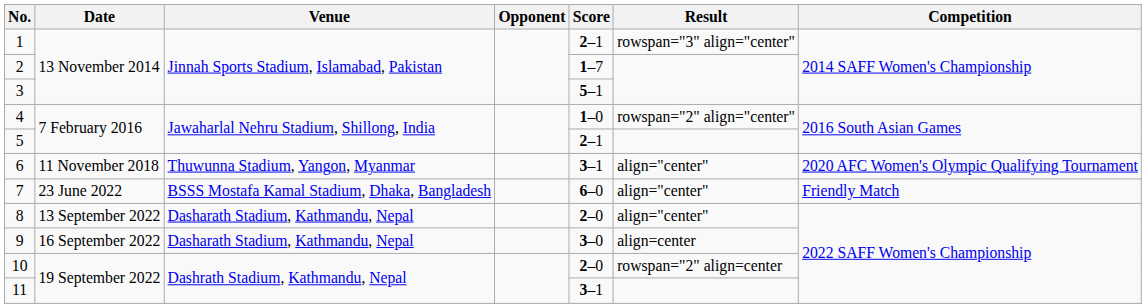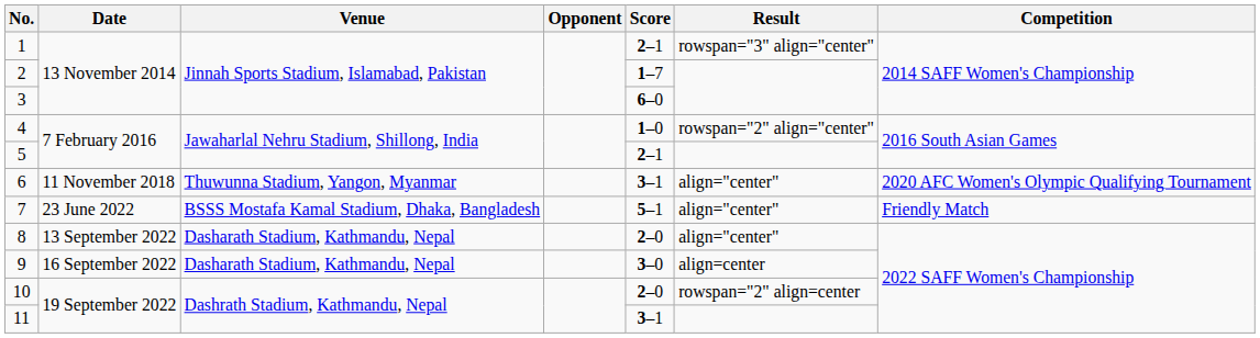3 | Score: 5–1 -> 6–0
7 | Score: 6–0 -> 5–1
